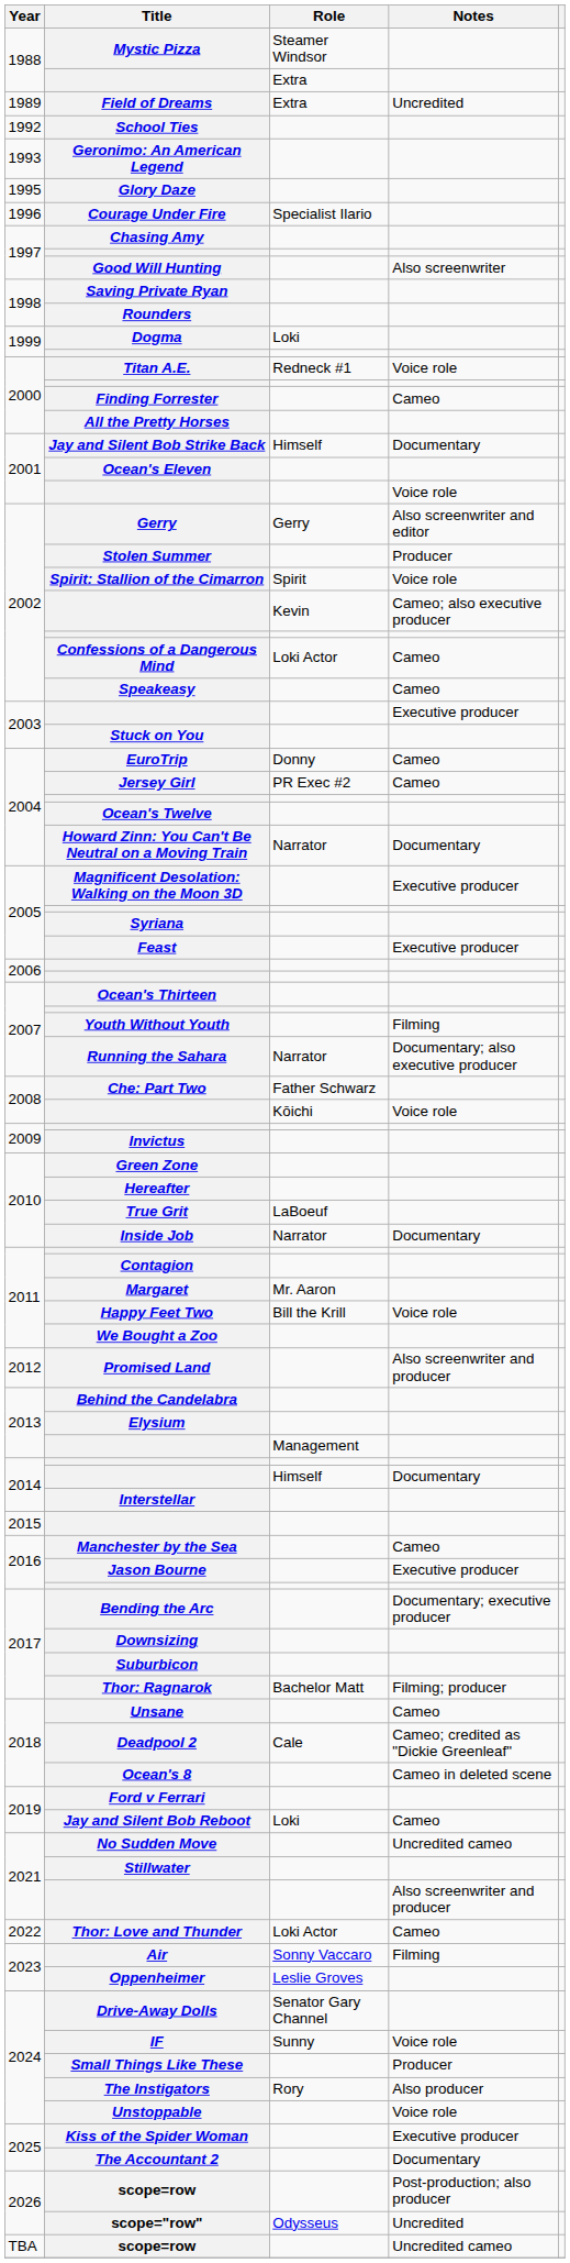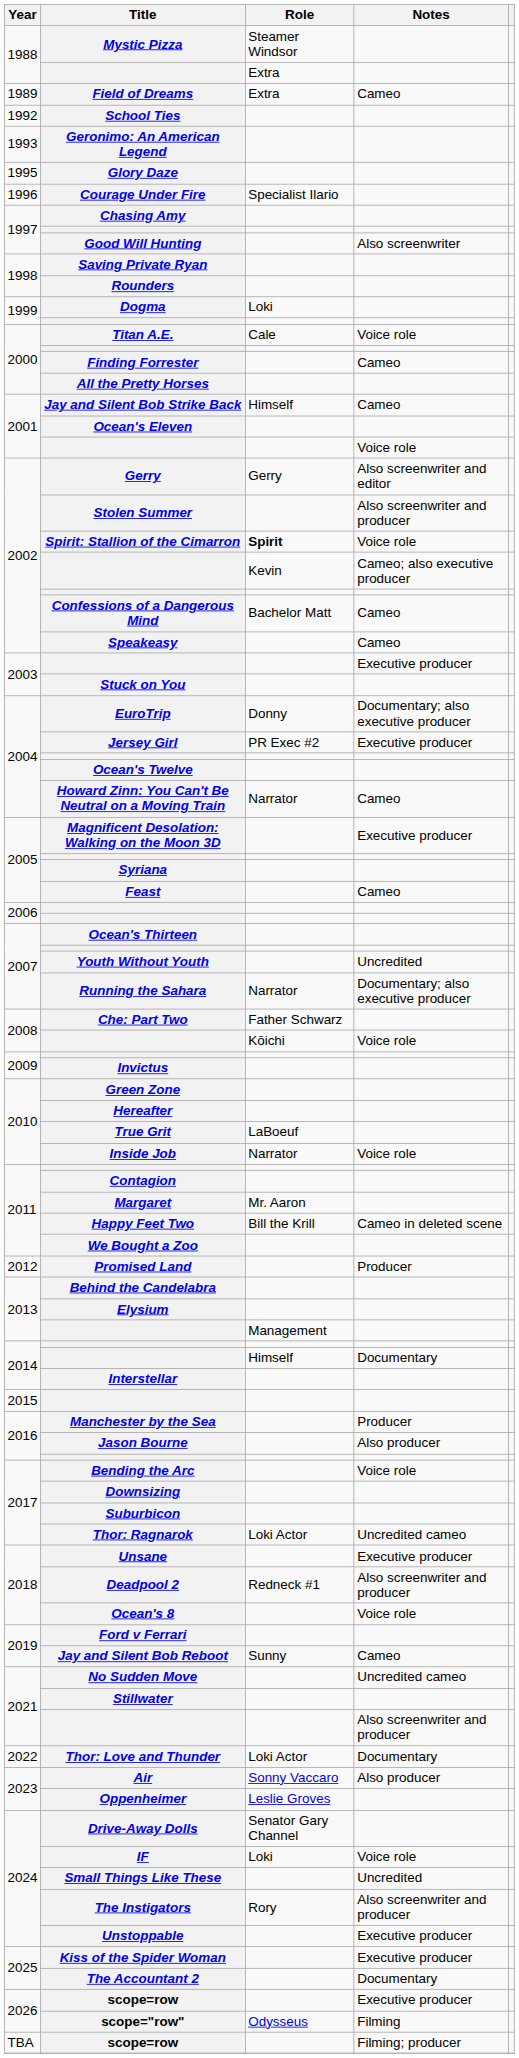Field of Dreams | Notes: Uncredited -> Cameo
Titan A.E. | Role: Redneck #1 -> Cale
Jay and Silent Bob Strike Back | Notes: Documentary -> Cameo
Stolen Summer | Notes: Producer -> Also screenwriter and producer
Spirit: Stallion of the Cimarron | Role: normal -> bold
Confessions of a Dangerous Mind | Role: Loki Actor -> Bachelor Matt
EuroTrip | Notes: Cameo -> Documentary; also executive producer
Jersey Girl | Notes: Cameo -> Executive producer
Howard Zinn: You Can't Be Neutral on a Moving Train | Notes: Documentary -> Cameo
Feast | Notes: Executive producer -> Cameo
Youth Without Youth | Notes: Filming -> Uncredited
Inside Job | Notes: Documentary -> Voice role
Happy Feet Two | Notes: Voice role -> Cameo in deleted scene
Promised Land | Notes: Also screenwriter and producer -> Producer
Manchester by the Sea | Notes: Cameo -> Producer
Jason Bourne | Notes: Executive producer -> Also producer
Bending the Arc | Notes: Documentary; executive producer -> Voice role
Thor: Ragnarok | Role: Bachelor Matt -> Loki Actor
Thor: Ragnarok | Notes: Filming; producer -> Uncredited cameo
Unsane | Notes: Cameo -> Executive producer
Deadpool 2 | Role: Cale -> Redneck #1
Deadpool 2 | Notes: Cameo; credited as "Dickie Greenleaf" -> Also screenwriter and producer
Ocean's 8 | Notes: Cameo in deleted scene -> Voice role
Jay and Silent Bob Reboot | Role: Loki -> Sunny
Thor: Love and Thunder | Notes: Cameo -> Documentary
Air | Notes: Filming -> Also producer
IF | Role: Sunny -> Loki
Small Things Like These | Notes: Producer -> Uncredited
The Instigators | Notes: Also producer -> Also screenwriter and producer
Unstoppable | Notes: Voice role -> Executive producer
2026 / scope=row | Notes: Post-production; also producer -> Executive producer
scope="row" | Notes: Uncredited -> Filming
TBA / scope=row | Notes: Uncredited cameo -> Filming; producer
